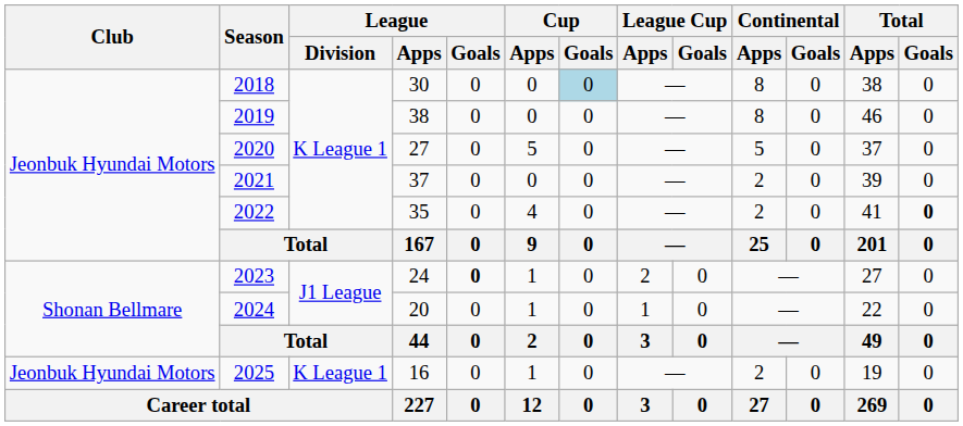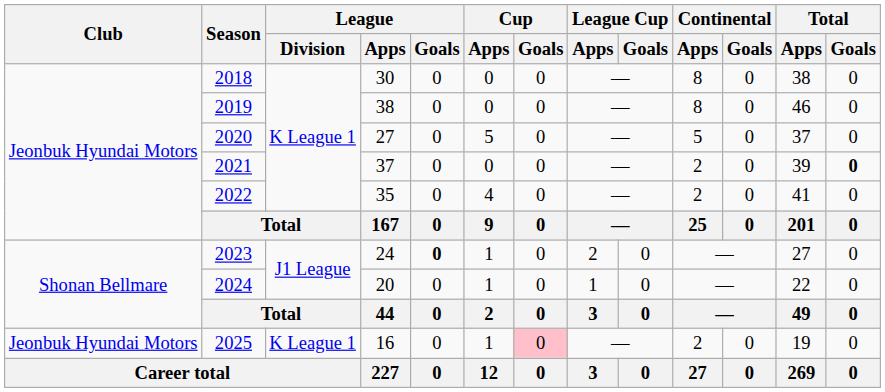2018 | Cup / Goals: lightblue background -> no background
2021 | Total / Goals: normal -> bold
2022 | Total / Goals: bold -> normal
2025 | Cup / Goals: no background -> pink background
